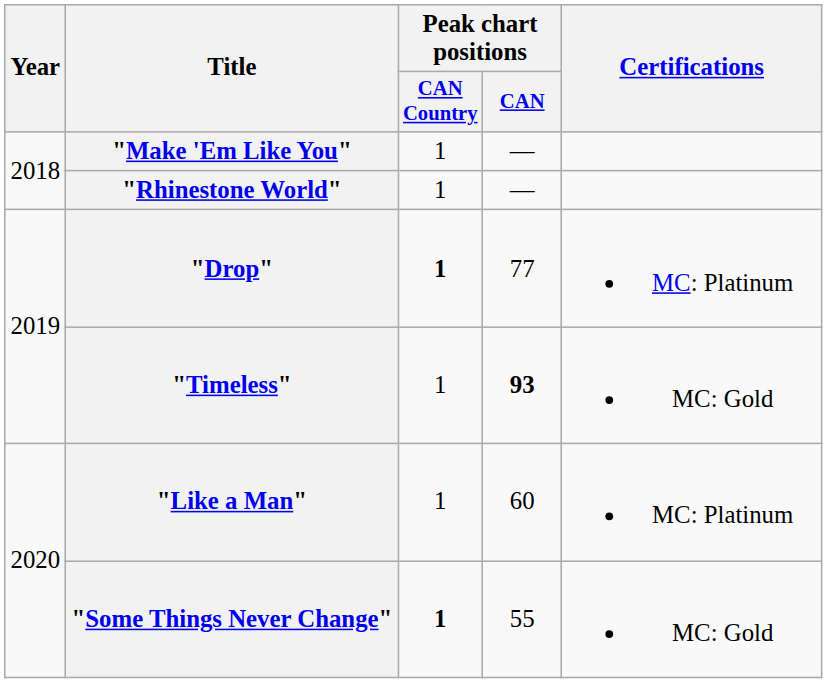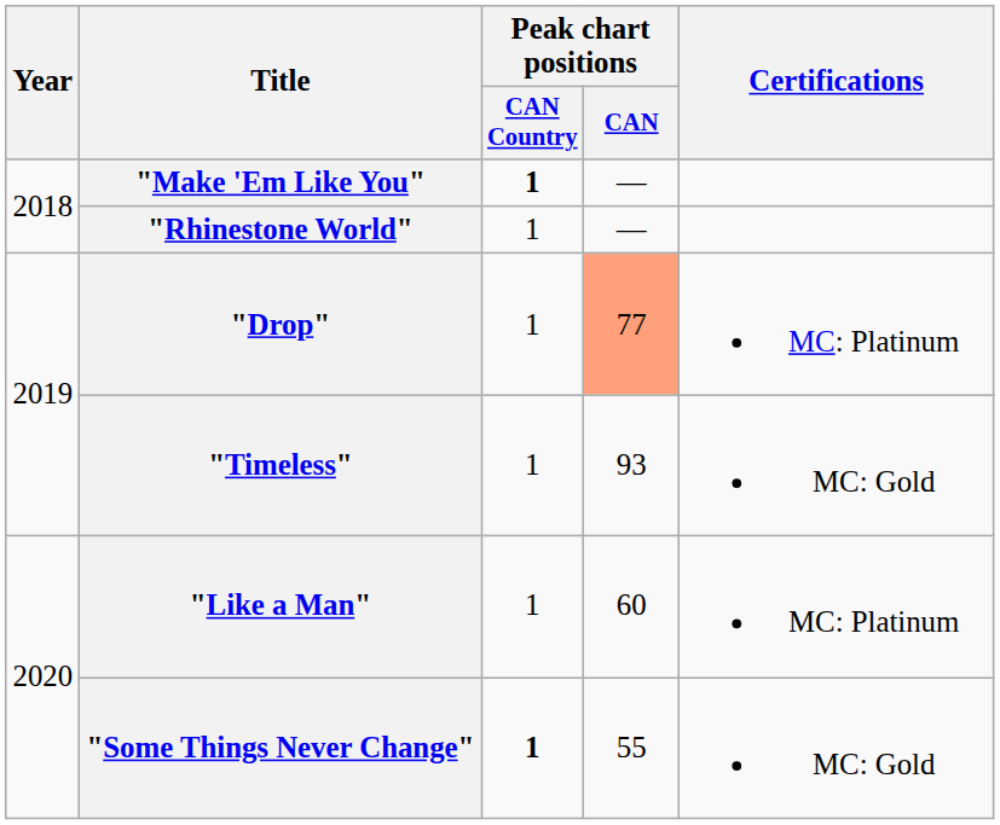"Make 'Em Like You" | Peak chart positions / CAN Country: normal -> bold
"Drop" | Peak chart positions / CAN Country: bold -> normal
"Drop" | Peak chart positions / CAN: no background -> lightsalmon background
"Timeless" | Peak chart positions / CAN: bold -> normal
